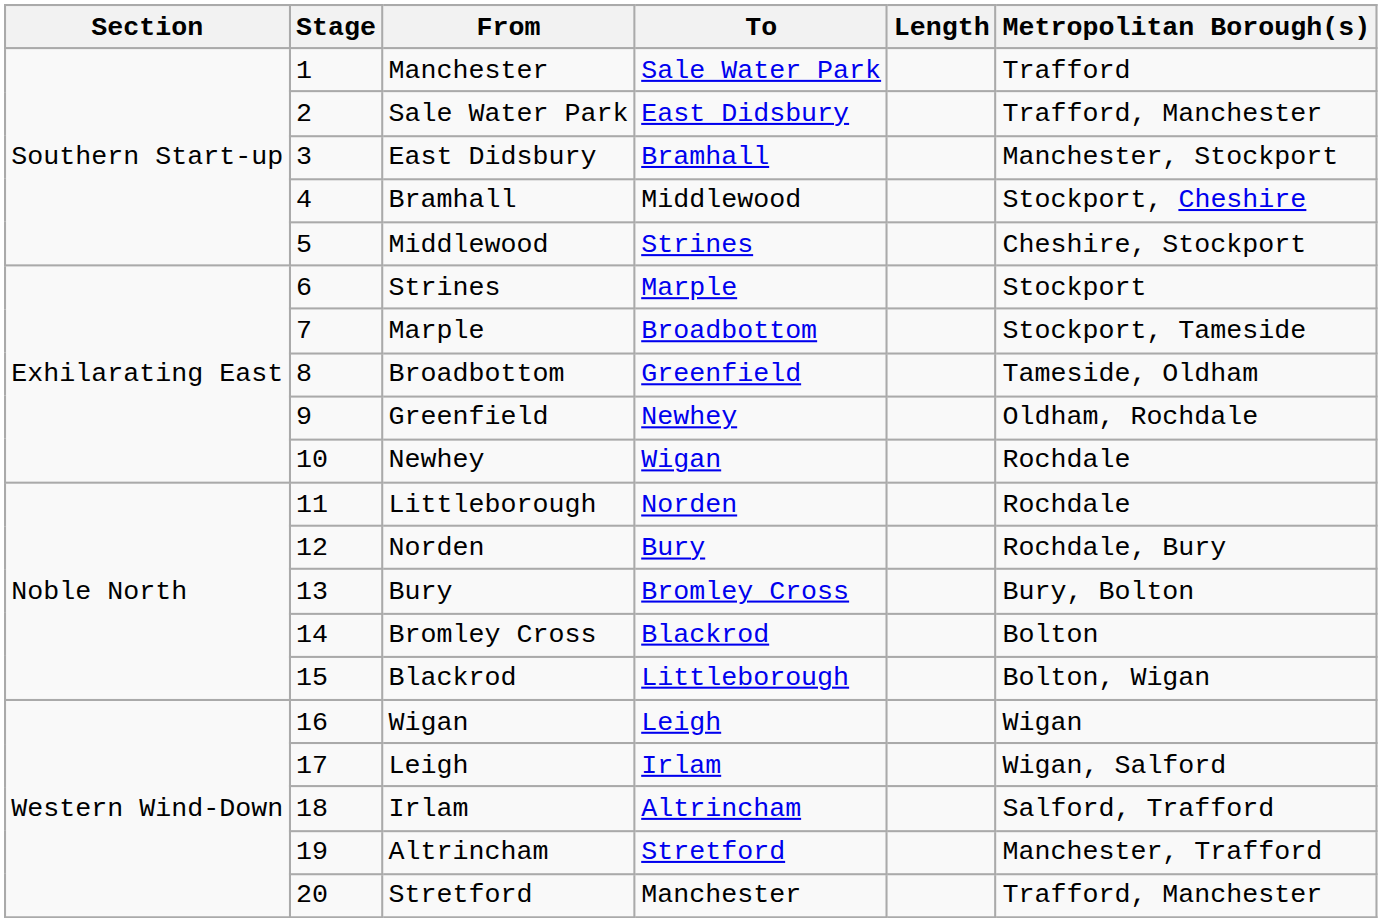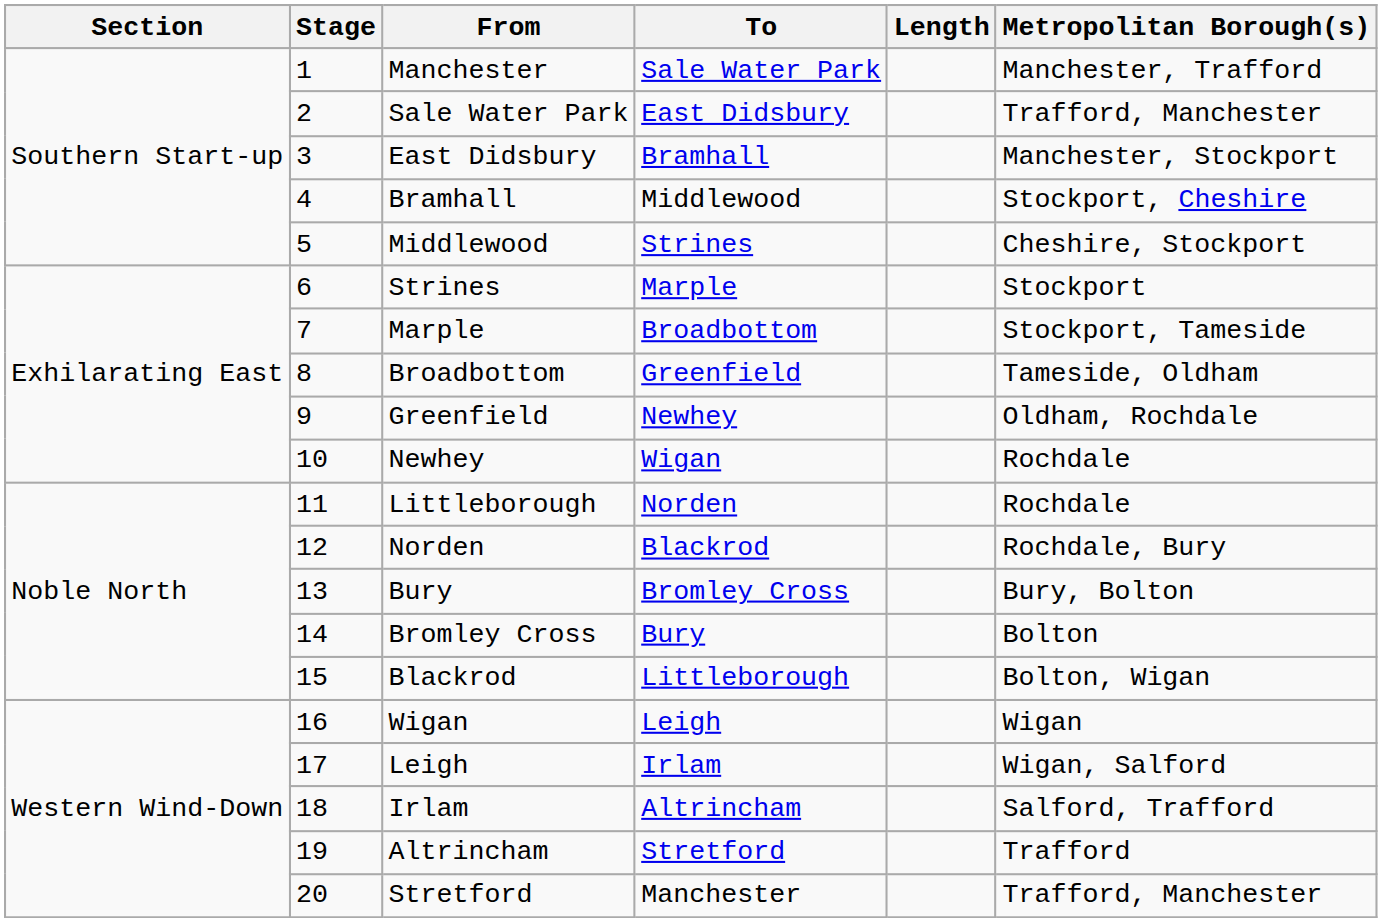row 2 | Metropolitan Borough(s): Trafford -> Manchester, Trafford
row 13 | To: Bury -> Blackrod
row 15 | To: Blackrod -> Bury
row 20 | Metropolitan Borough(s): Manchester, Trafford -> Trafford
